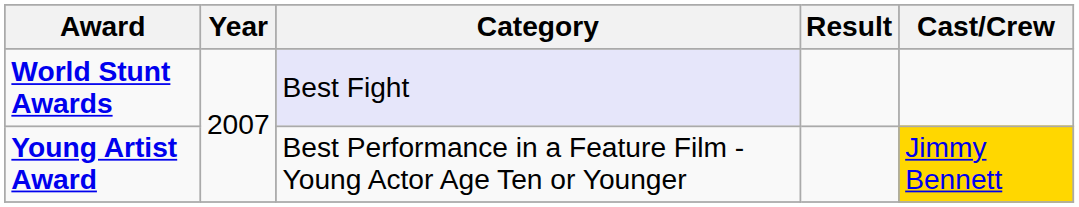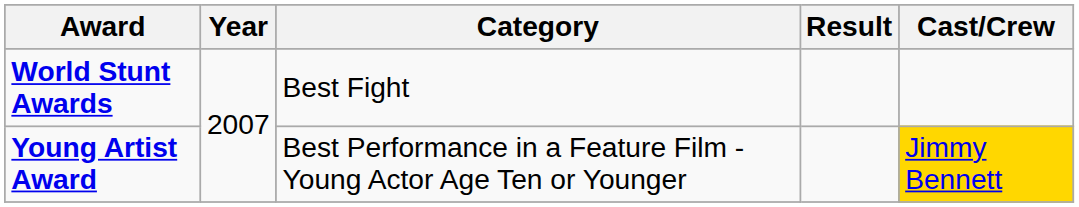World Stunt Awards | Category: lavender background -> no background
